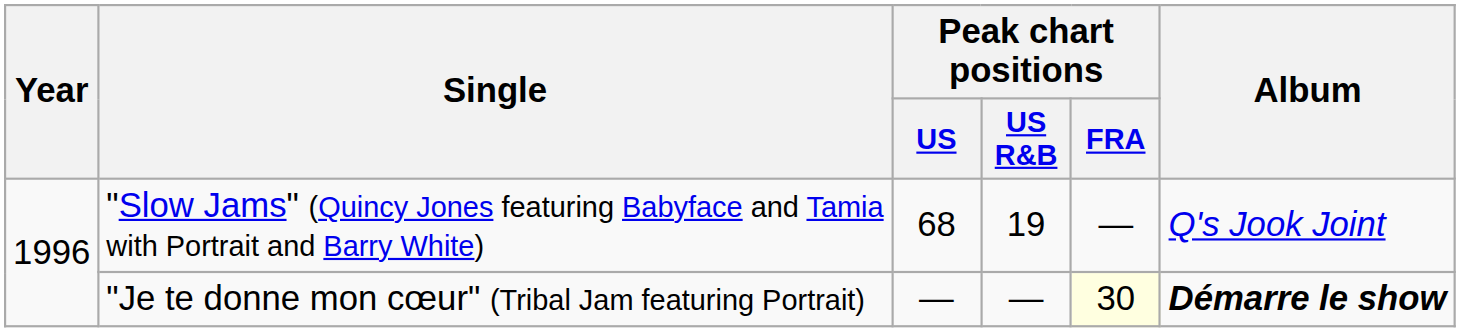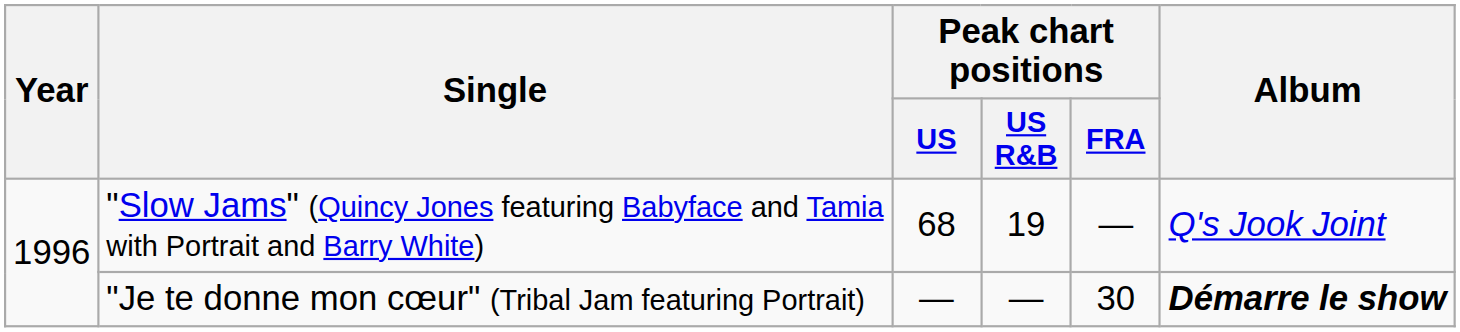"Je te donne mon cœur" (Tribal Jam featuring Portrait) | Peak chart positions / FRA: lightyellow background -> no background
